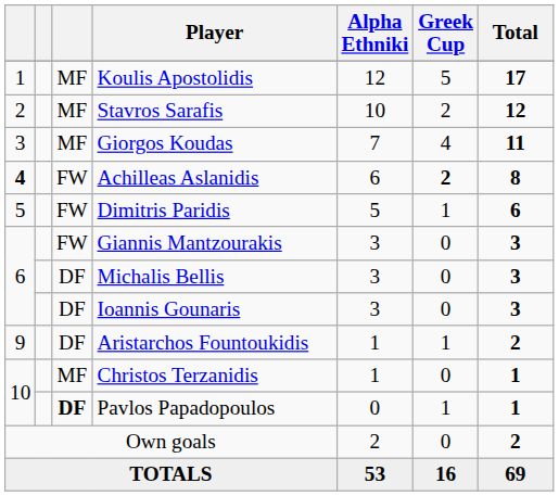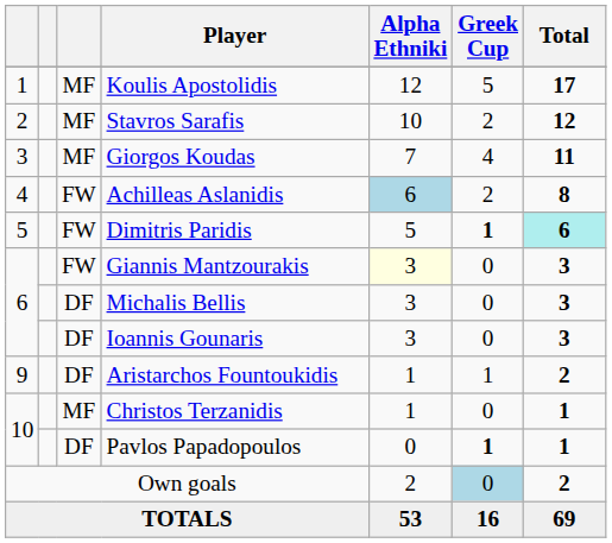Achilleas Aslanidis | column 1: bold -> normal
Achilleas Aslanidis | Alpha Ethniki: no background -> lightblue background
Achilleas Aslanidis | Greek Cup: bold -> normal
Dimitris Paridis | Greek Cup: normal -> bold
Dimitris Paridis | Total: no background -> paleturquoise background
Giannis Mantzourakis | Alpha Ethniki: no background -> lightyellow background
Pavlos Papadopoulos | column 3: bold -> normal
Pavlos Papadopoulos | Greek Cup: normal -> bold
Own goals | Greek Cup: no background -> lightblue background
